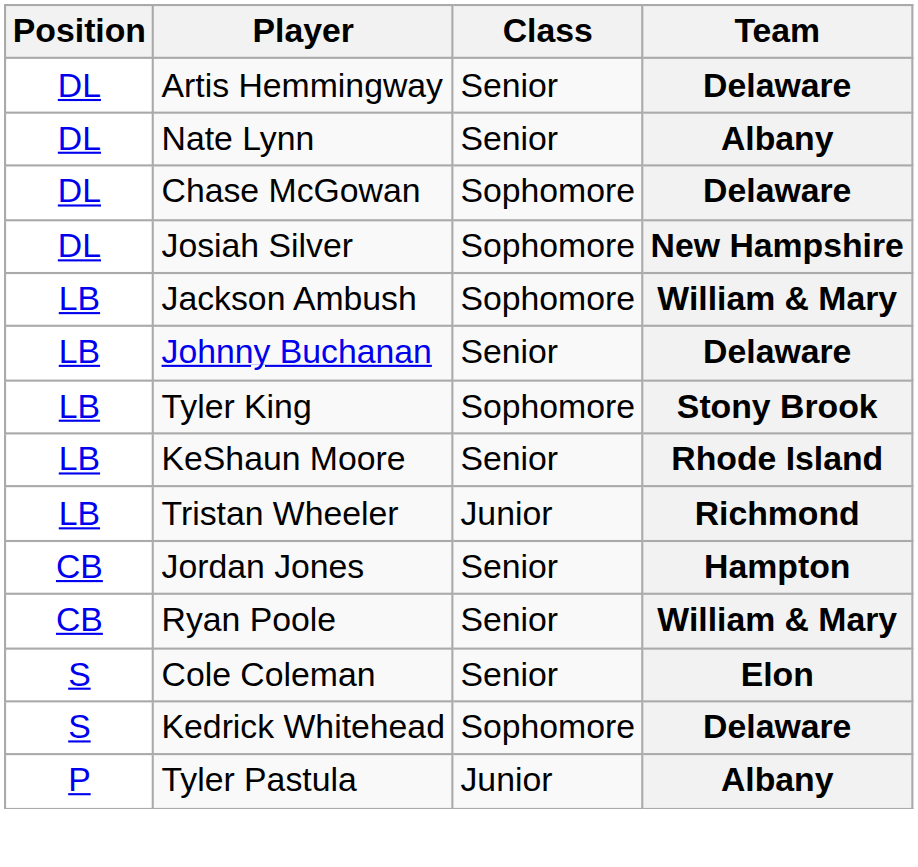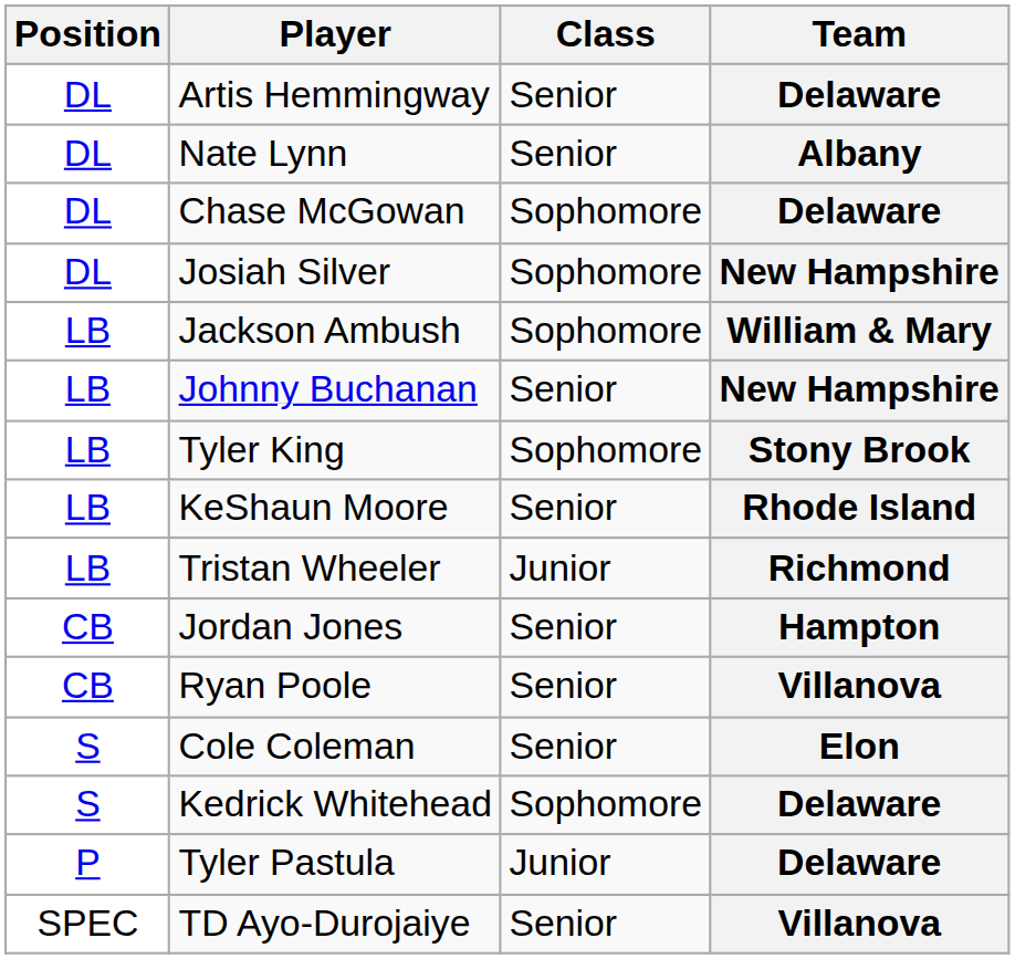Johnny Buchanan | Team: Delaware -> New Hampshire
Ryan Poole | Team: William & Mary -> Villanova
Tyler Pastula | Team: Albany -> Delaware
+ row: SPEC | TD Ayo-Durojaiye | Senior | Villanova
